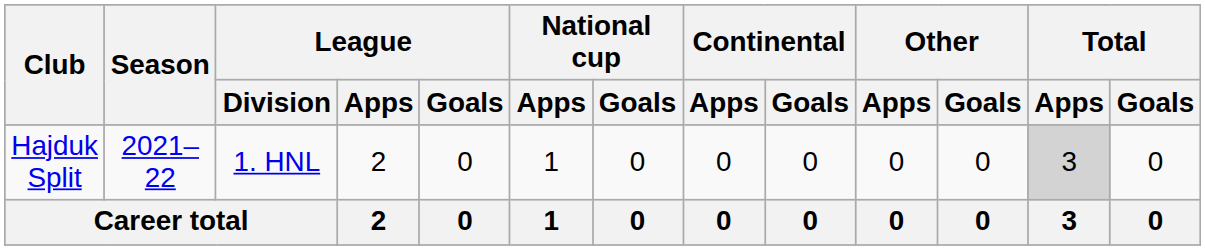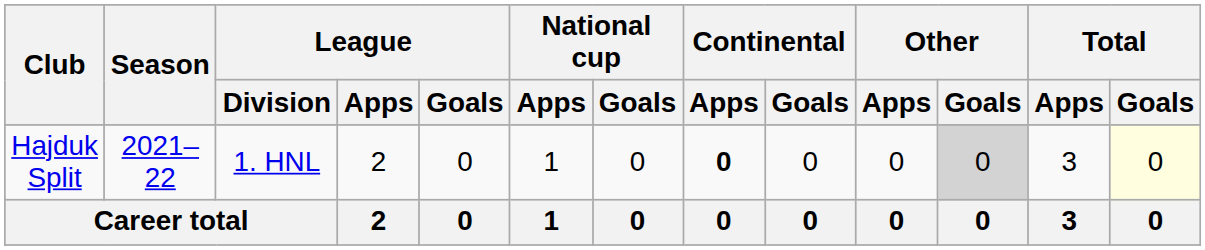Hajduk Split | Continental / Apps: normal -> bold
Hajduk Split | Other / Goals: no background -> lightgrey background
Hajduk Split | Total / Apps: lightgrey background -> no background
Hajduk Split | Total / Goals: no background -> lightyellow background
